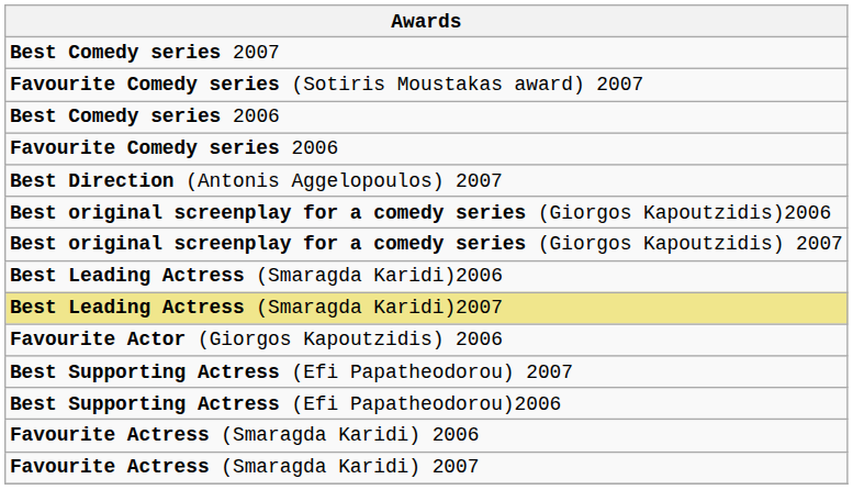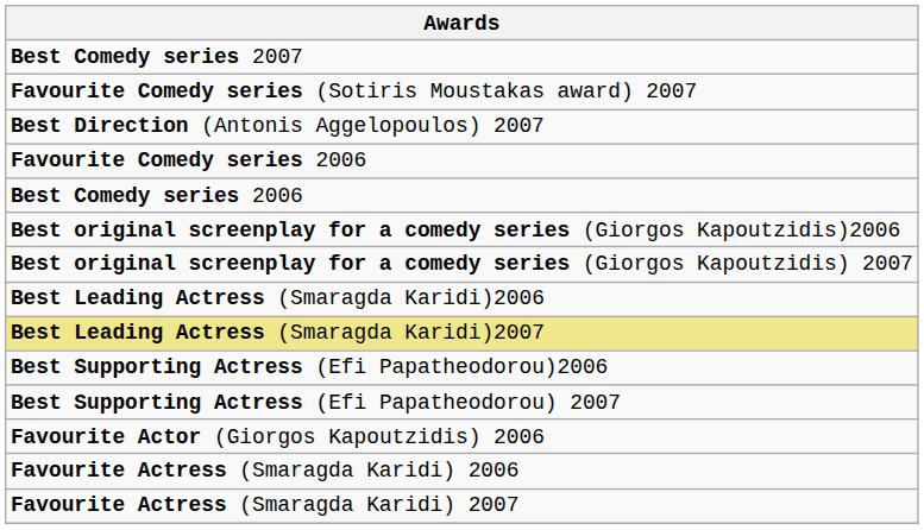row 4 | column 1: Best Comedy series 2006 -> Best Direction (Antonis Aggelopoulos) 2007
row 6 | column 1: Best Direction (Antonis Aggelopoulos) 2007 -> Best Comedy series 2006
row 11 | column 1: Favourite Actor (Giorgos Kapoutzidis) 2006 -> Best Supporting Actress (Efi Papatheodorou)2006
row 13 | column 1: Best Supporting Actress (Efi Papatheodorou)2006 -> Favourite Actor (Giorgos Kapoutzidis) 2006
